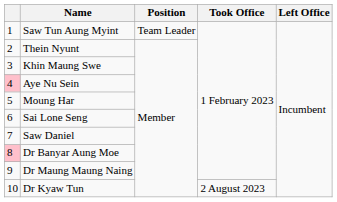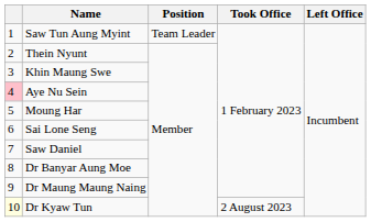Dr Banyar Aung Moe | column 1: pink background -> no background
Dr Kyaw Tun | column 1: no background -> lightyellow background
